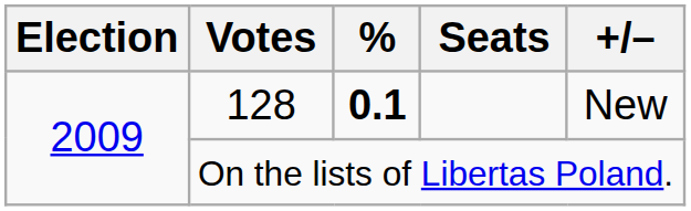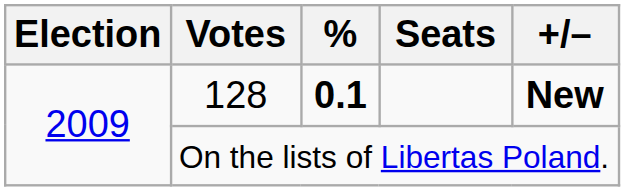128 | +/–: normal -> bold
